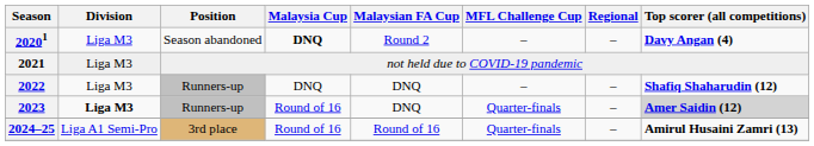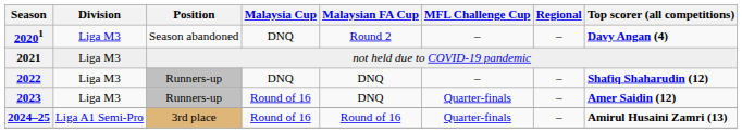20201 | Malaysia Cup: bold -> normal
2023 | Division: bold -> normal
2023 | Top scorer (all competitions): lightgrey background -> no background
